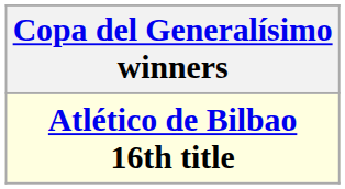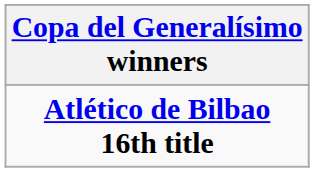row 2 | column 1: lightyellow background -> no background
